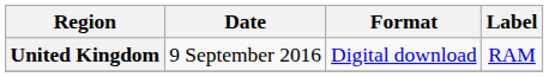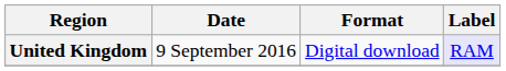United Kingdom | Label: no background -> lavender background
